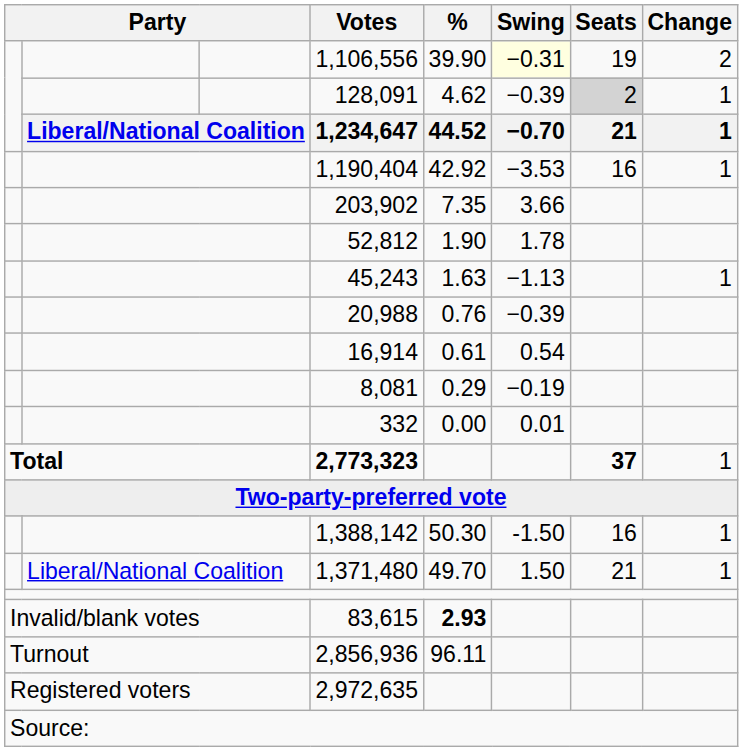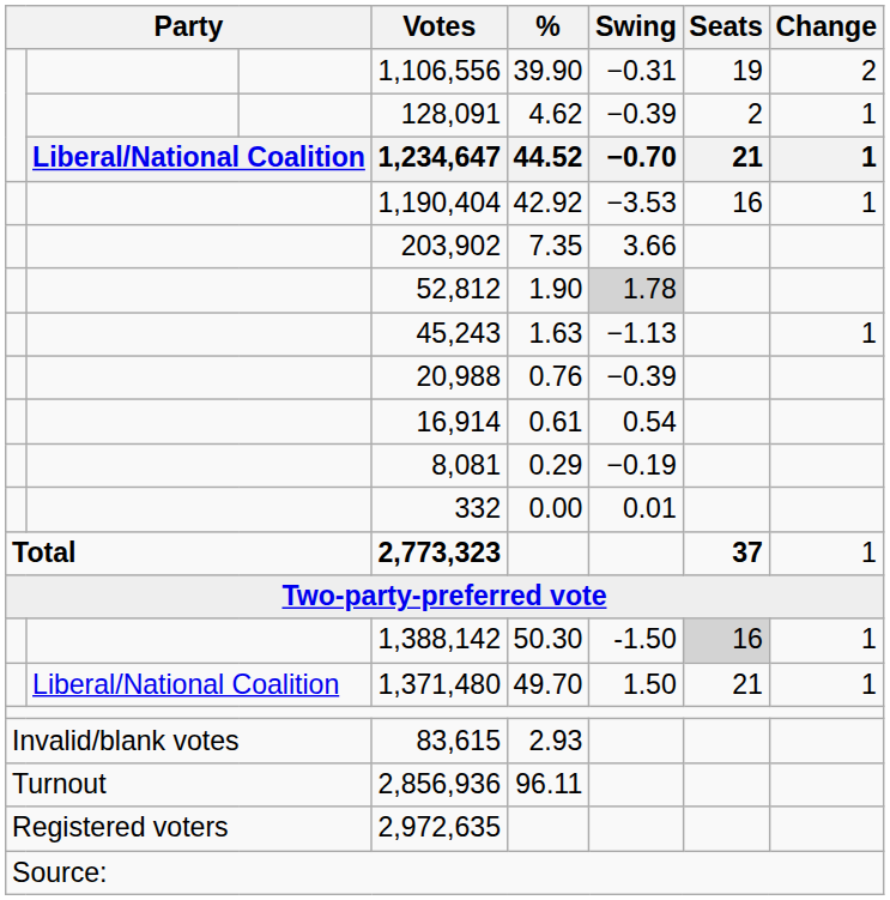1,106,556 | Swing: lightyellow background -> no background
128,091 | Seats: lightgrey background -> no background
52,812 | Swing: no background -> lightgrey background
1,388,142 | Seats: no background -> lightgrey background
83,615 | %: bold -> normal
